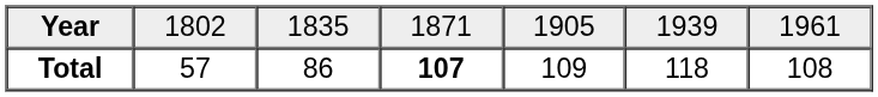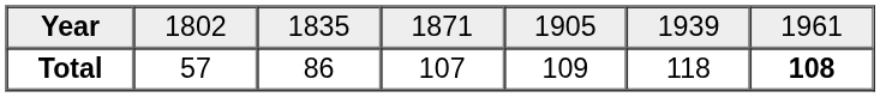row 2 | column 4: bold -> normal
row 2 | column 7: normal -> bold
